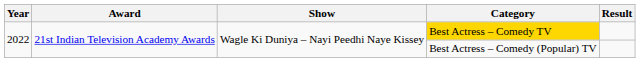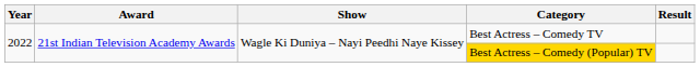Best Actress – Comedy TV | Category: gold background -> no background
Best Actress – Comedy (Popular) TV | Category: no background -> gold background
